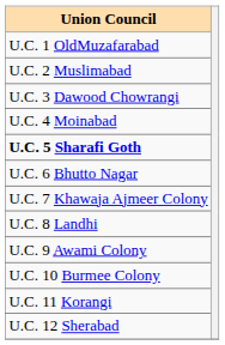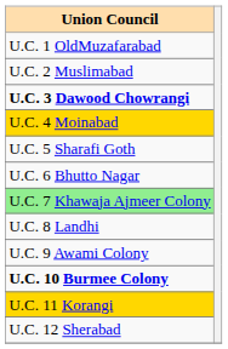U.C. 3 Dawood Chowrangi | Union Council: normal -> bold
U.C. 4 Moinabad | Union Council: no background -> gold background
U.C. 5 Sharafi Goth | Union Council: bold -> normal
U.C. 7 Khawaja Ajmeer Colony | Union Council: no background -> lightgreen background
U.C. 10 Burmee Colony | Union Council: normal -> bold
U.C. 11 Korangi | Union Council: no background -> gold background
